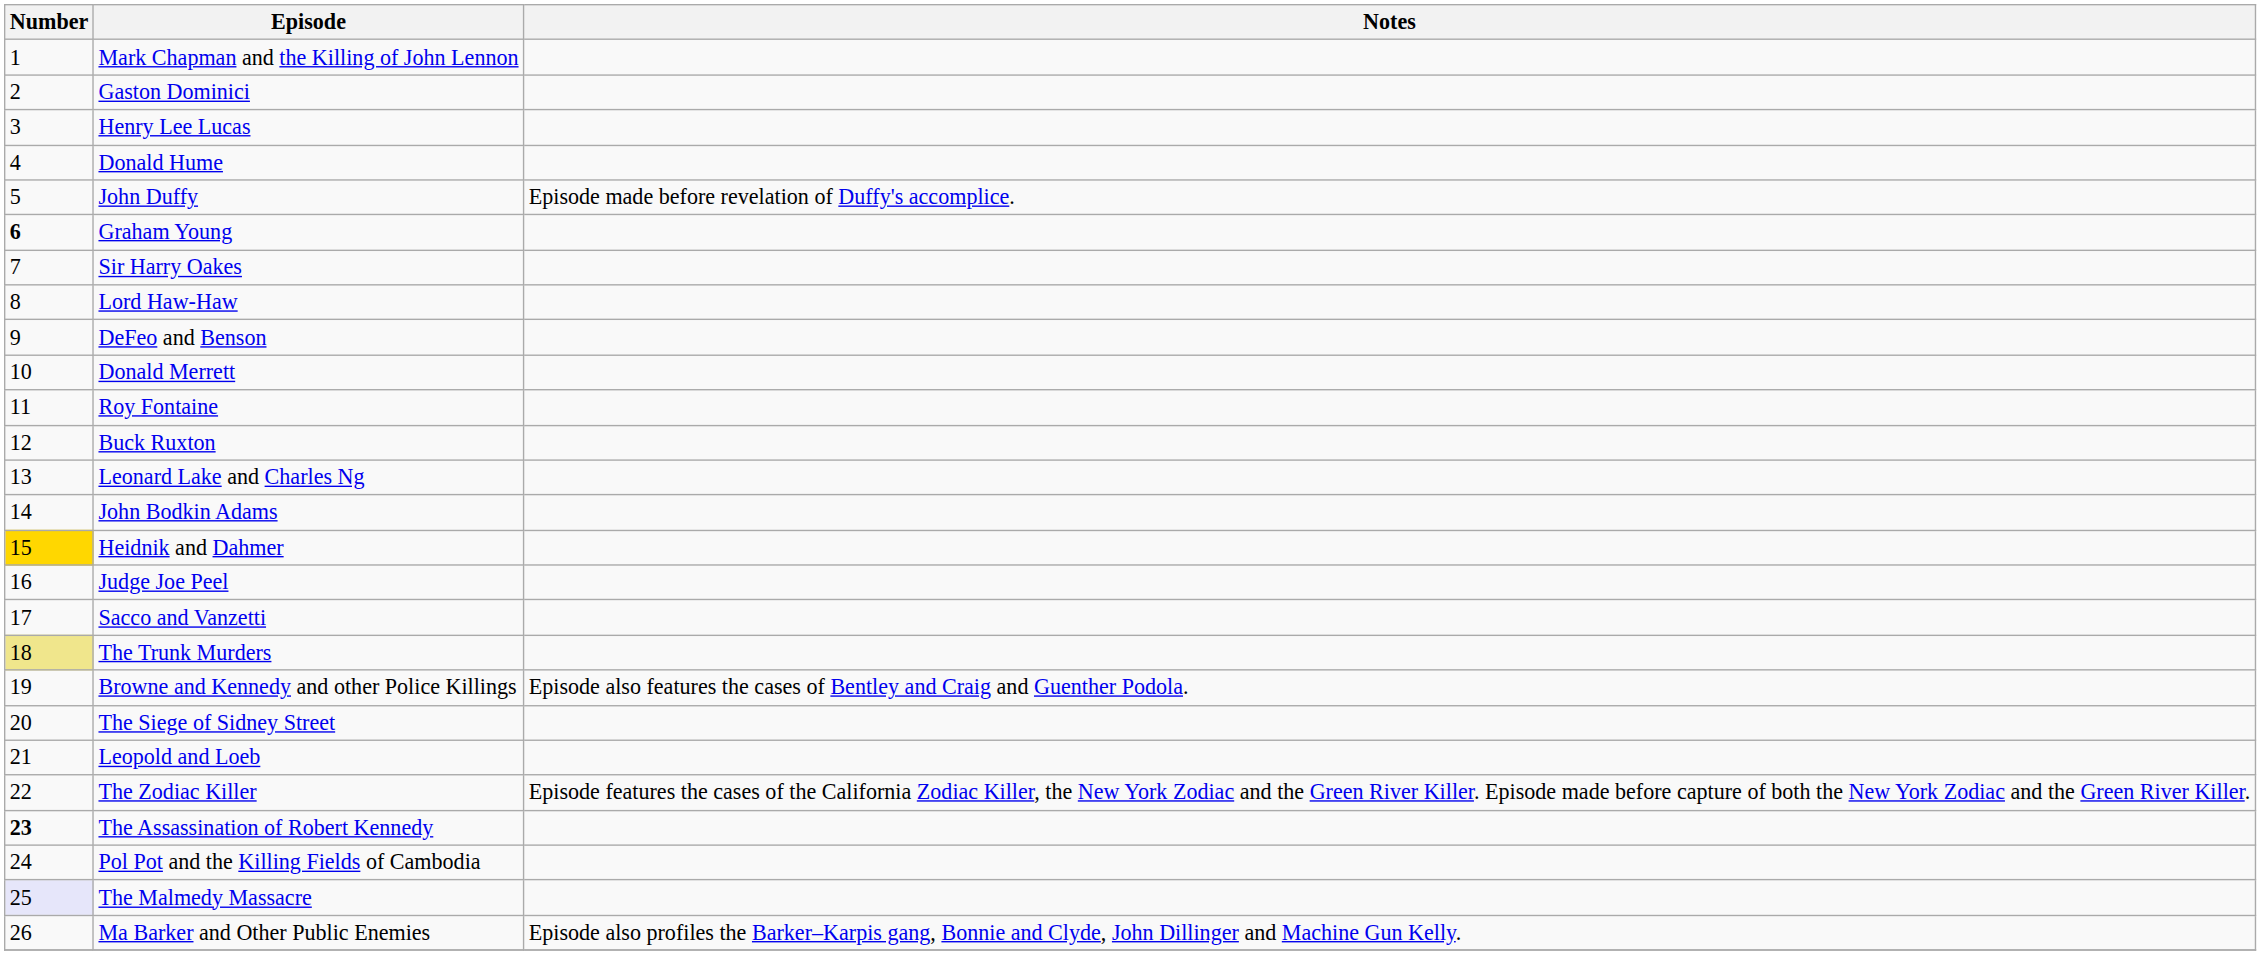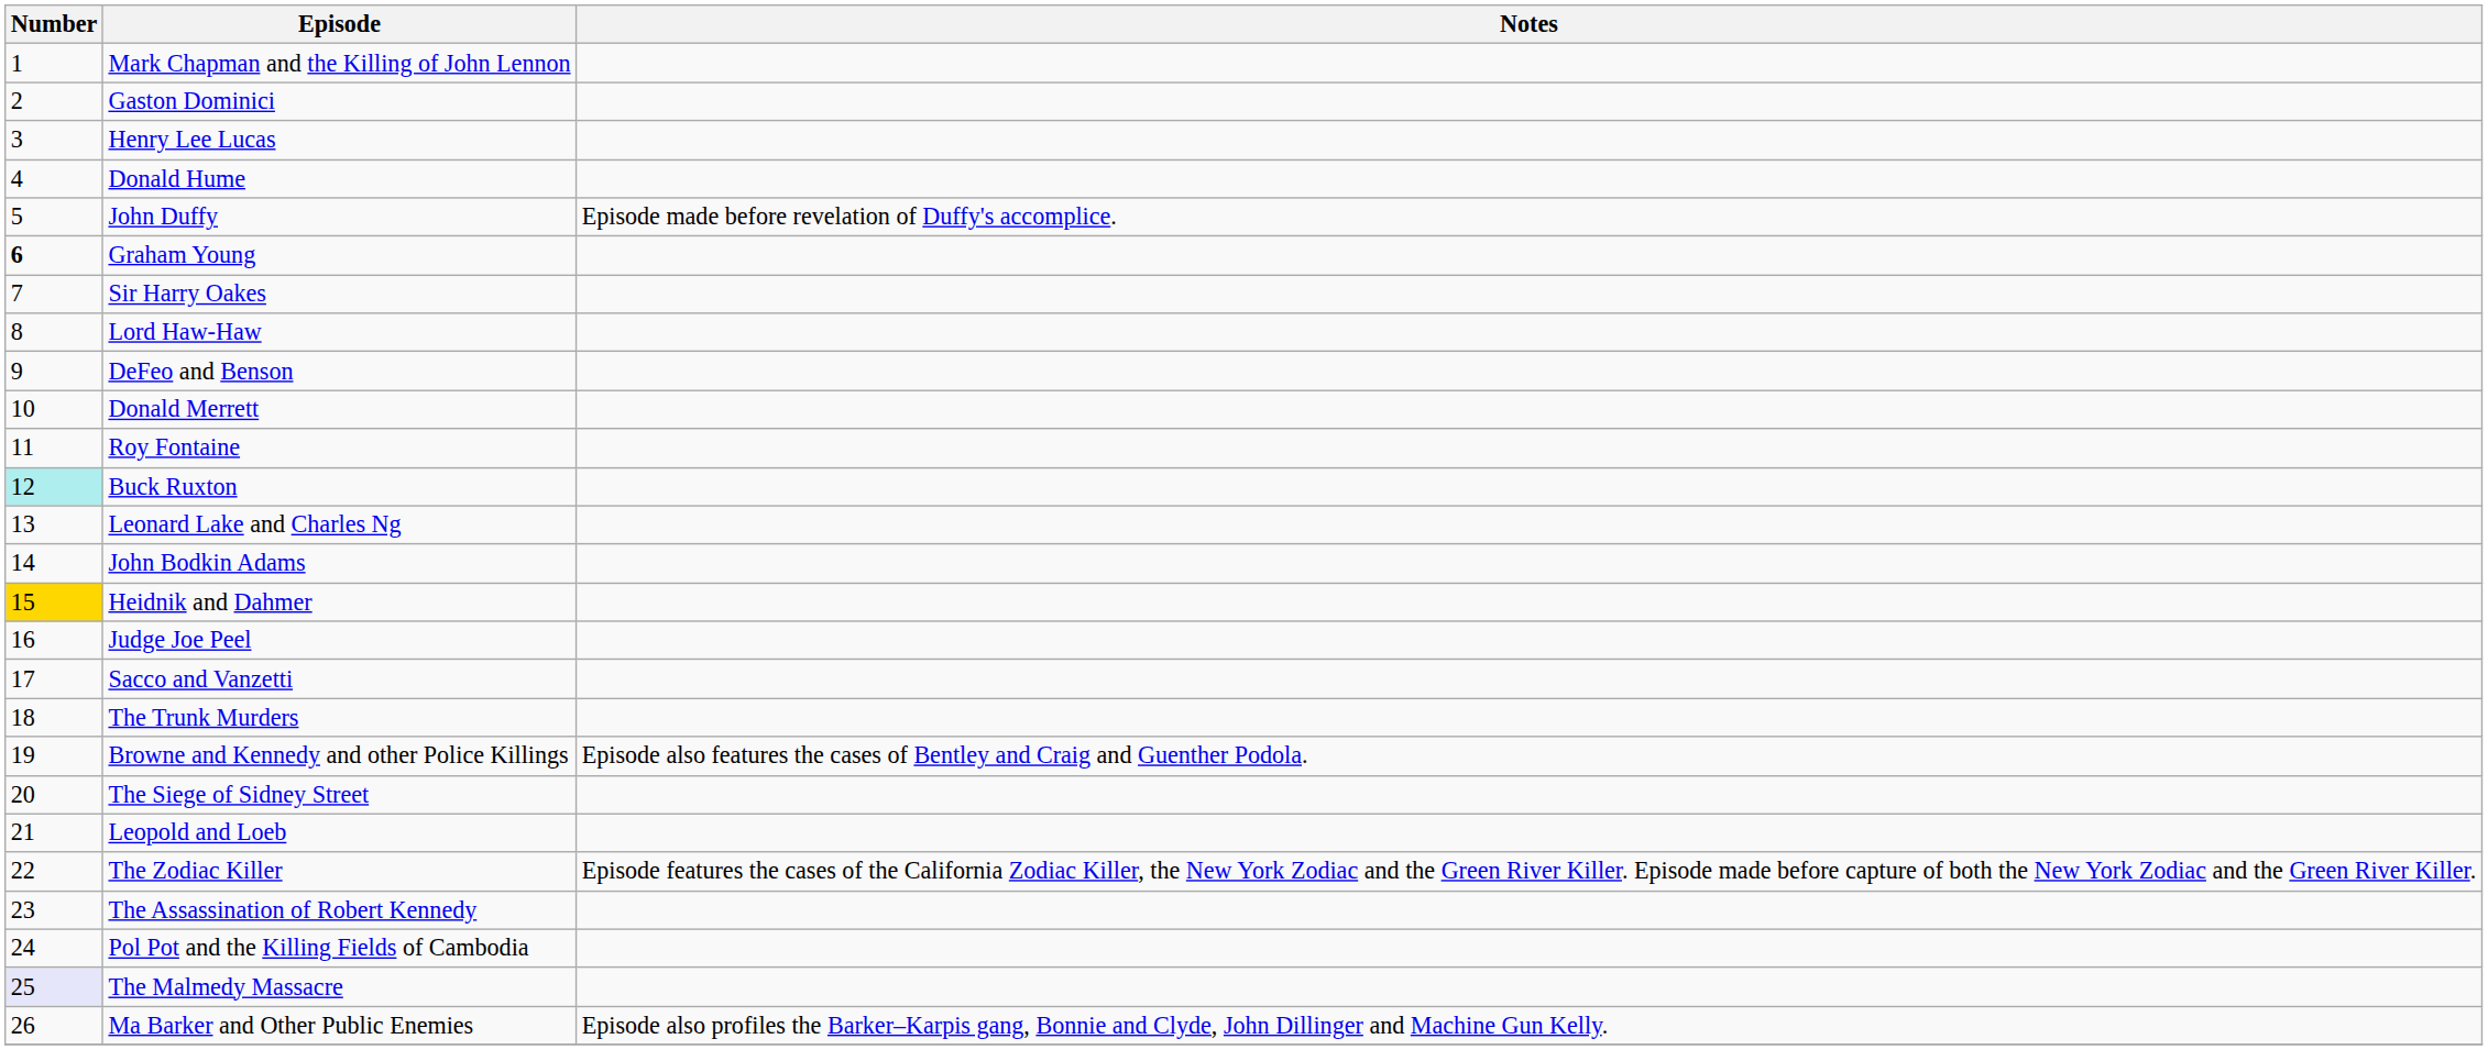Buck Ruxton | Number: no background -> paleturquoise background
The Trunk Murders | Number: khaki background -> no background
The Assassination of Robert Kennedy | Number: bold -> normal
